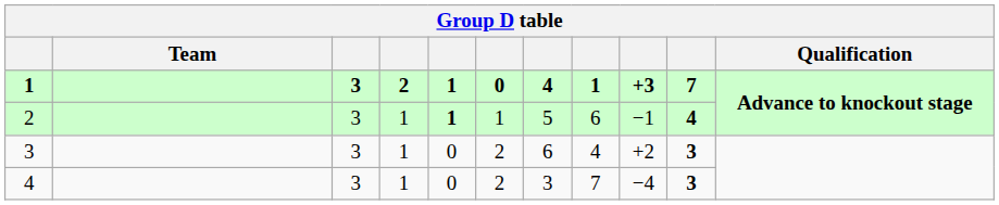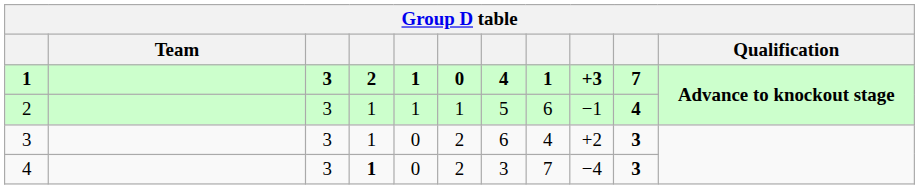row 4 | column 5: bold -> normal
row 6 | column 4: normal -> bold
